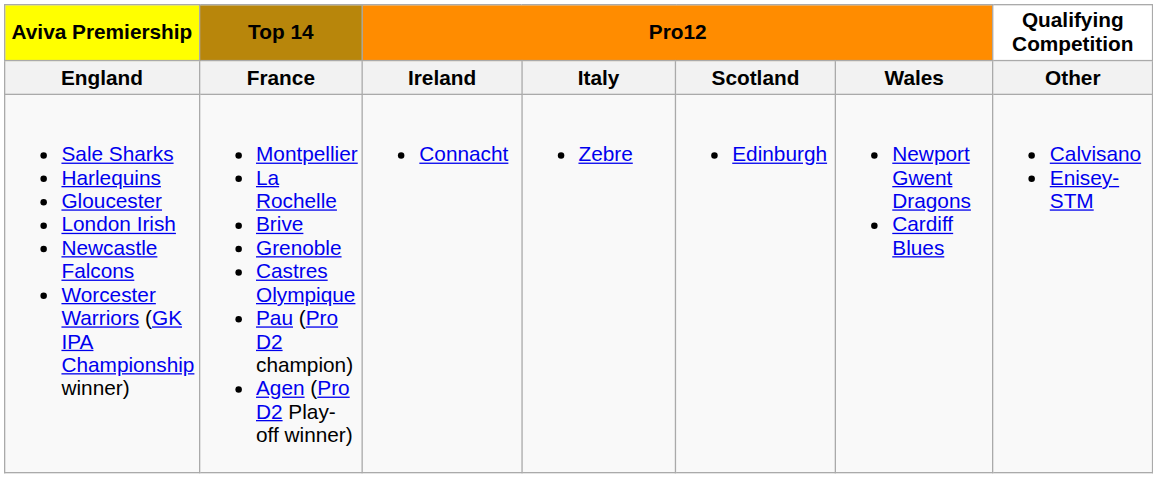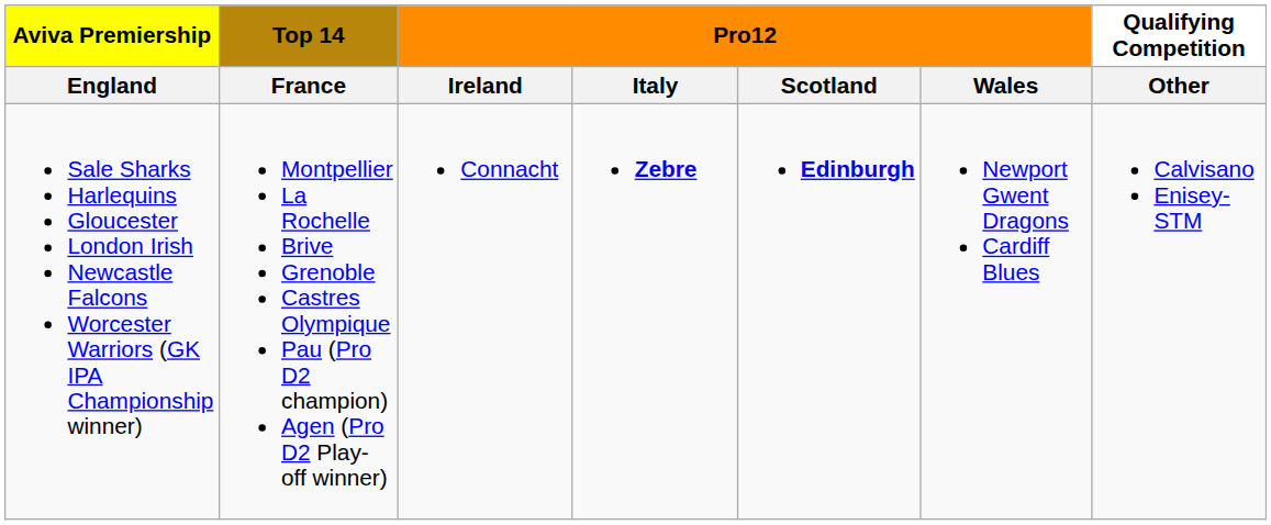row 3 | Pro12 / Italy: normal -> bold
row 3 | Pro12 / Scotland: normal -> bold
